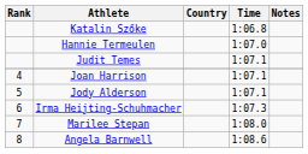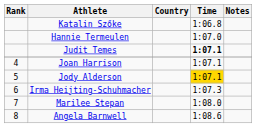Judit Temes | Time: normal -> bold
Jody Alderson | Time: no background -> gold background
